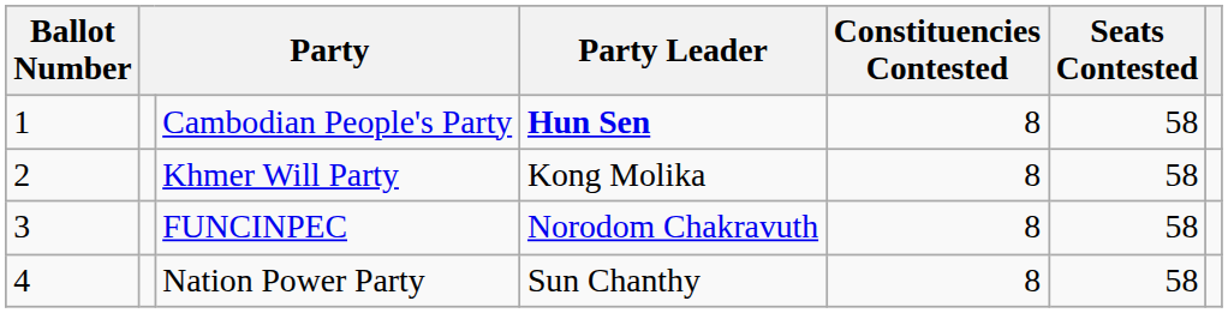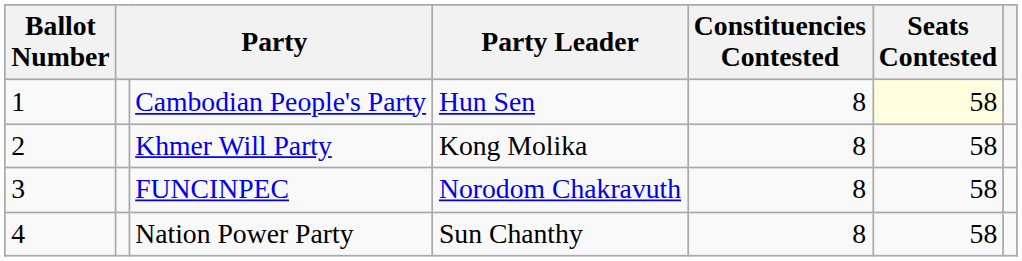Cambodian People's Party | Party Leader: bold -> normal
Cambodian People's Party | Seats Contested: no background -> lightyellow background
